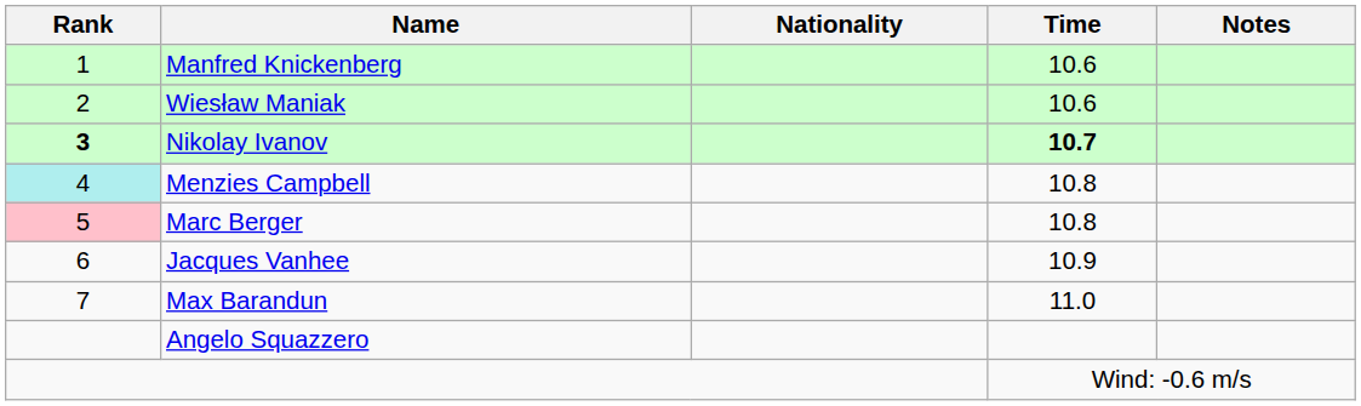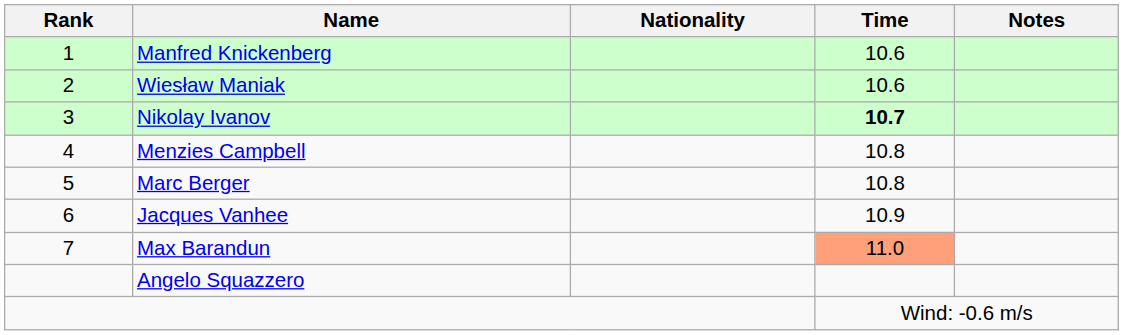Nikolay Ivanov | Rank: bold -> normal
Menzies Campbell | Rank: paleturquoise background -> no background
Marc Berger | Rank: pink background -> no background
Max Barandun | Time: no background -> lightsalmon background
